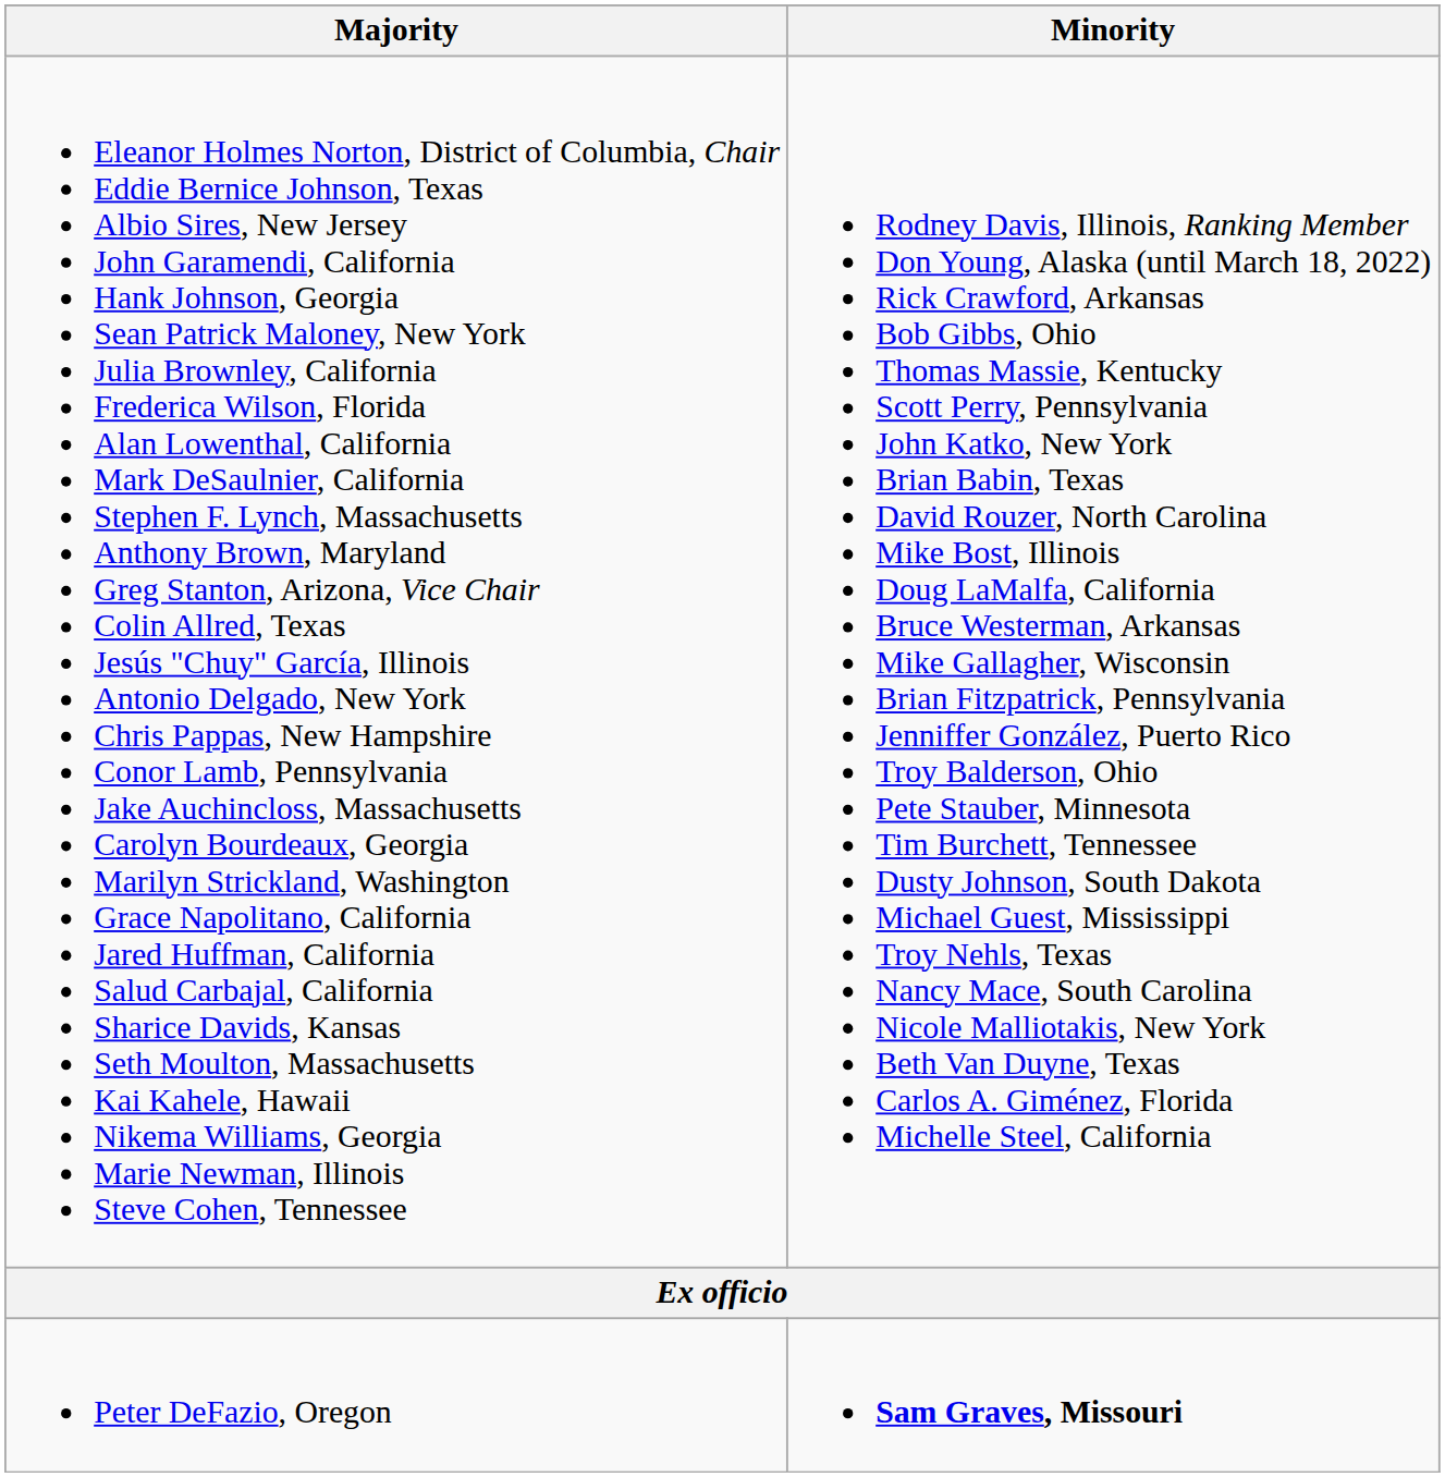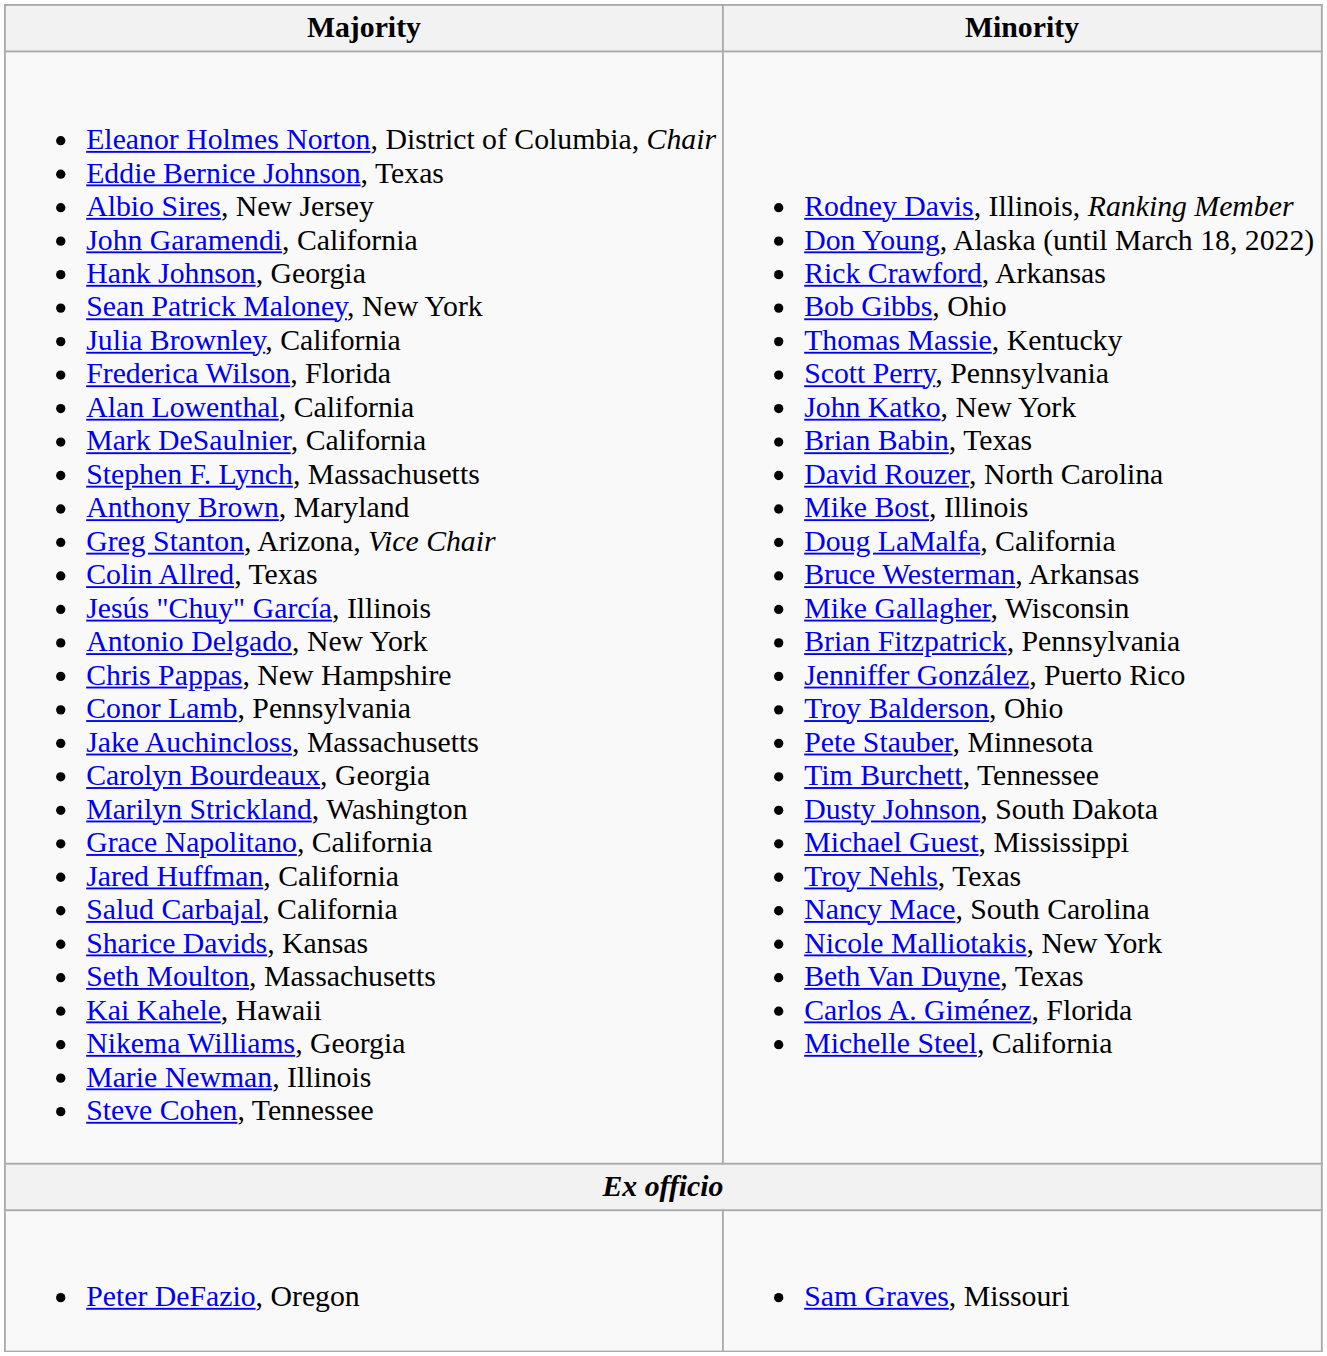Peter DeFazio, Oregon | Minority: bold -> normal
